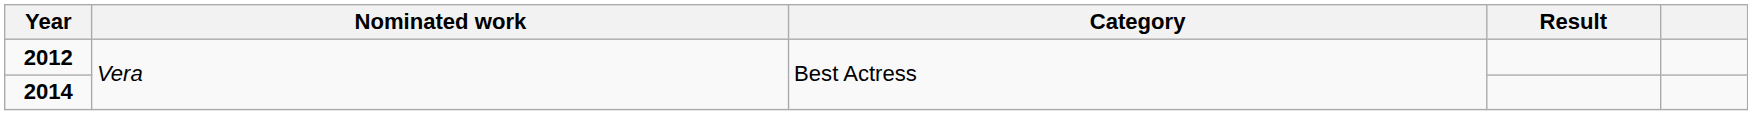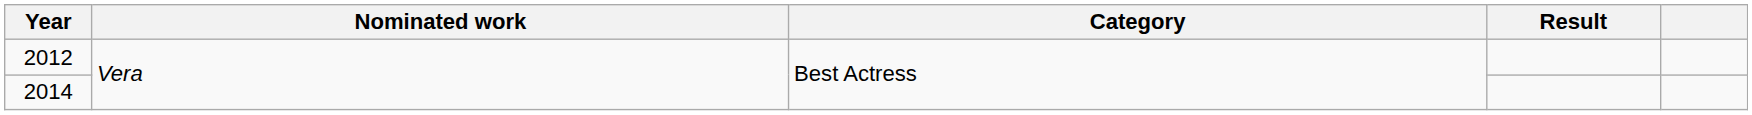2012 | Year: bold -> normal
2014 | Year: bold -> normal
